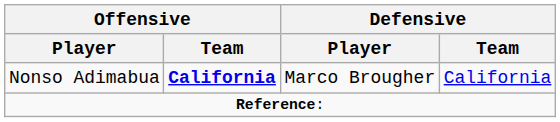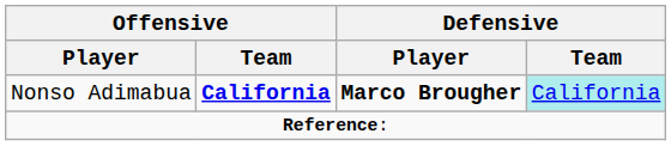Nonso Adimabua | Defensive / Player: normal -> bold
Nonso Adimabua | Defensive / Team: no background -> paleturquoise background
